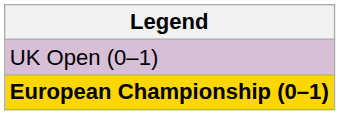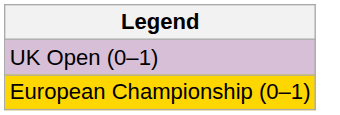row 3 | column 1: bold -> normal
